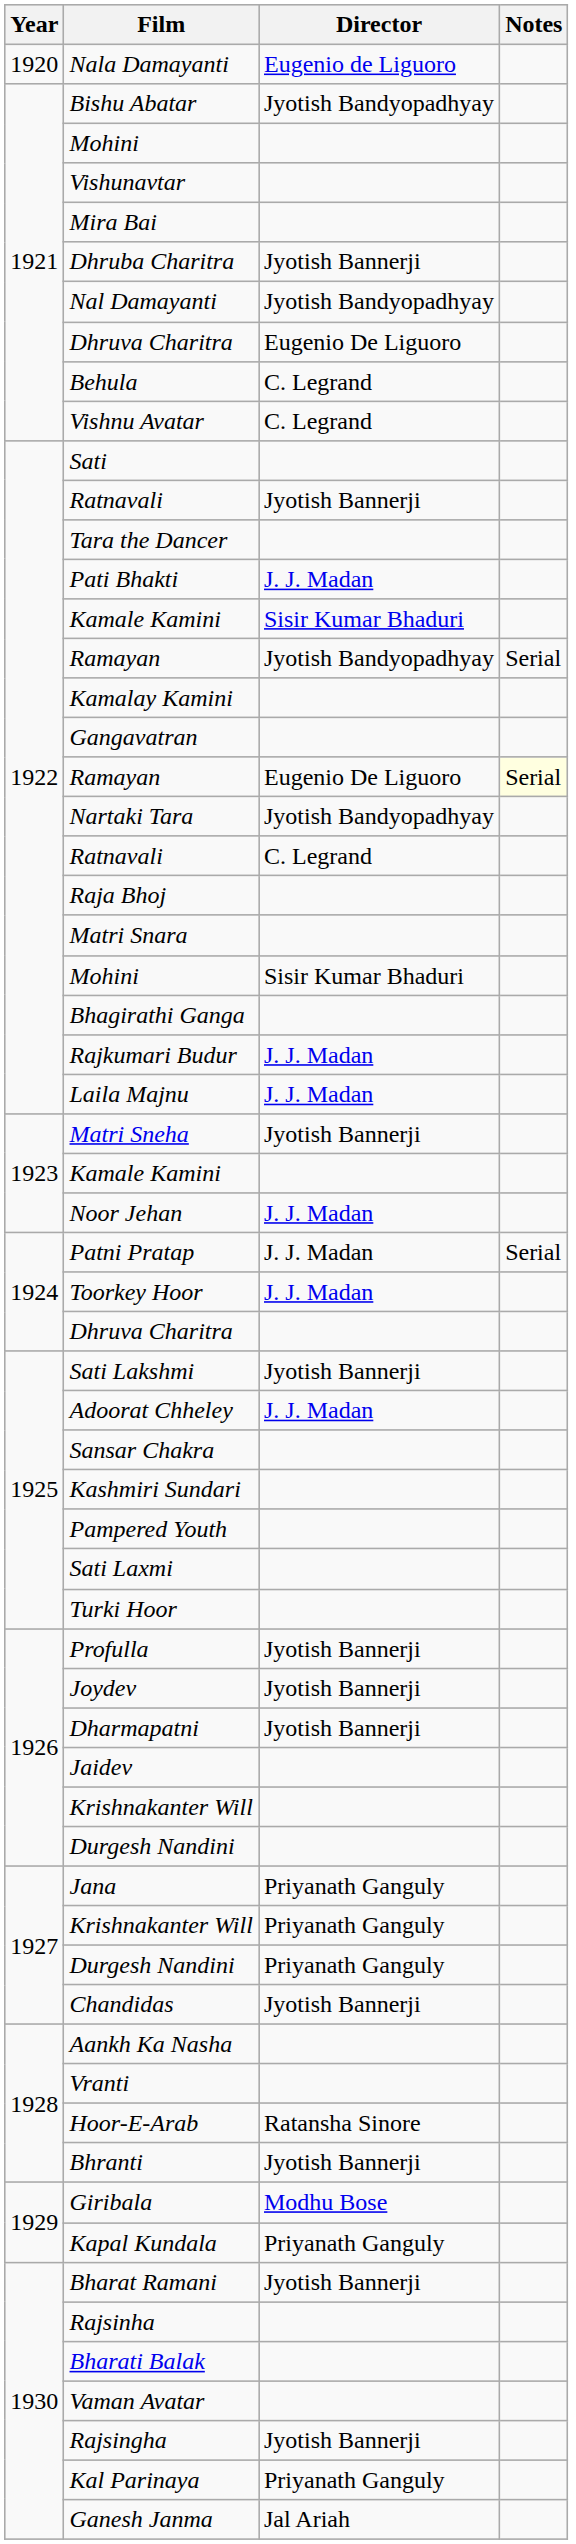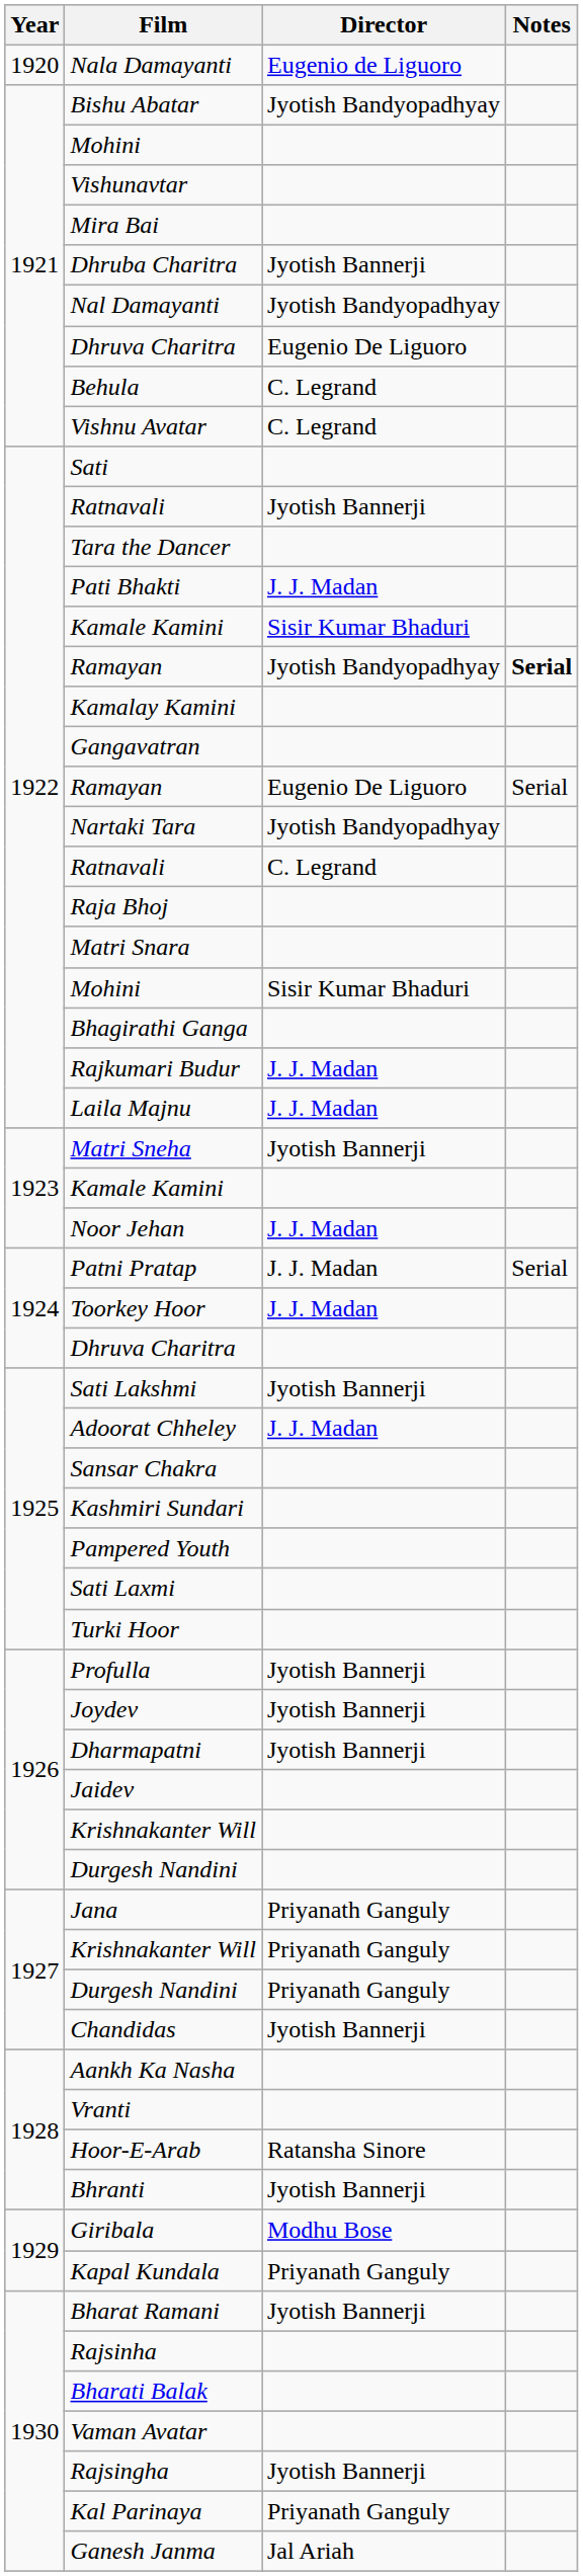Ramayan / Jyotish Bandyopadhyay | Notes: normal -> bold
Ramayan / Eugenio De Liguoro | Notes: lightyellow background -> no background
